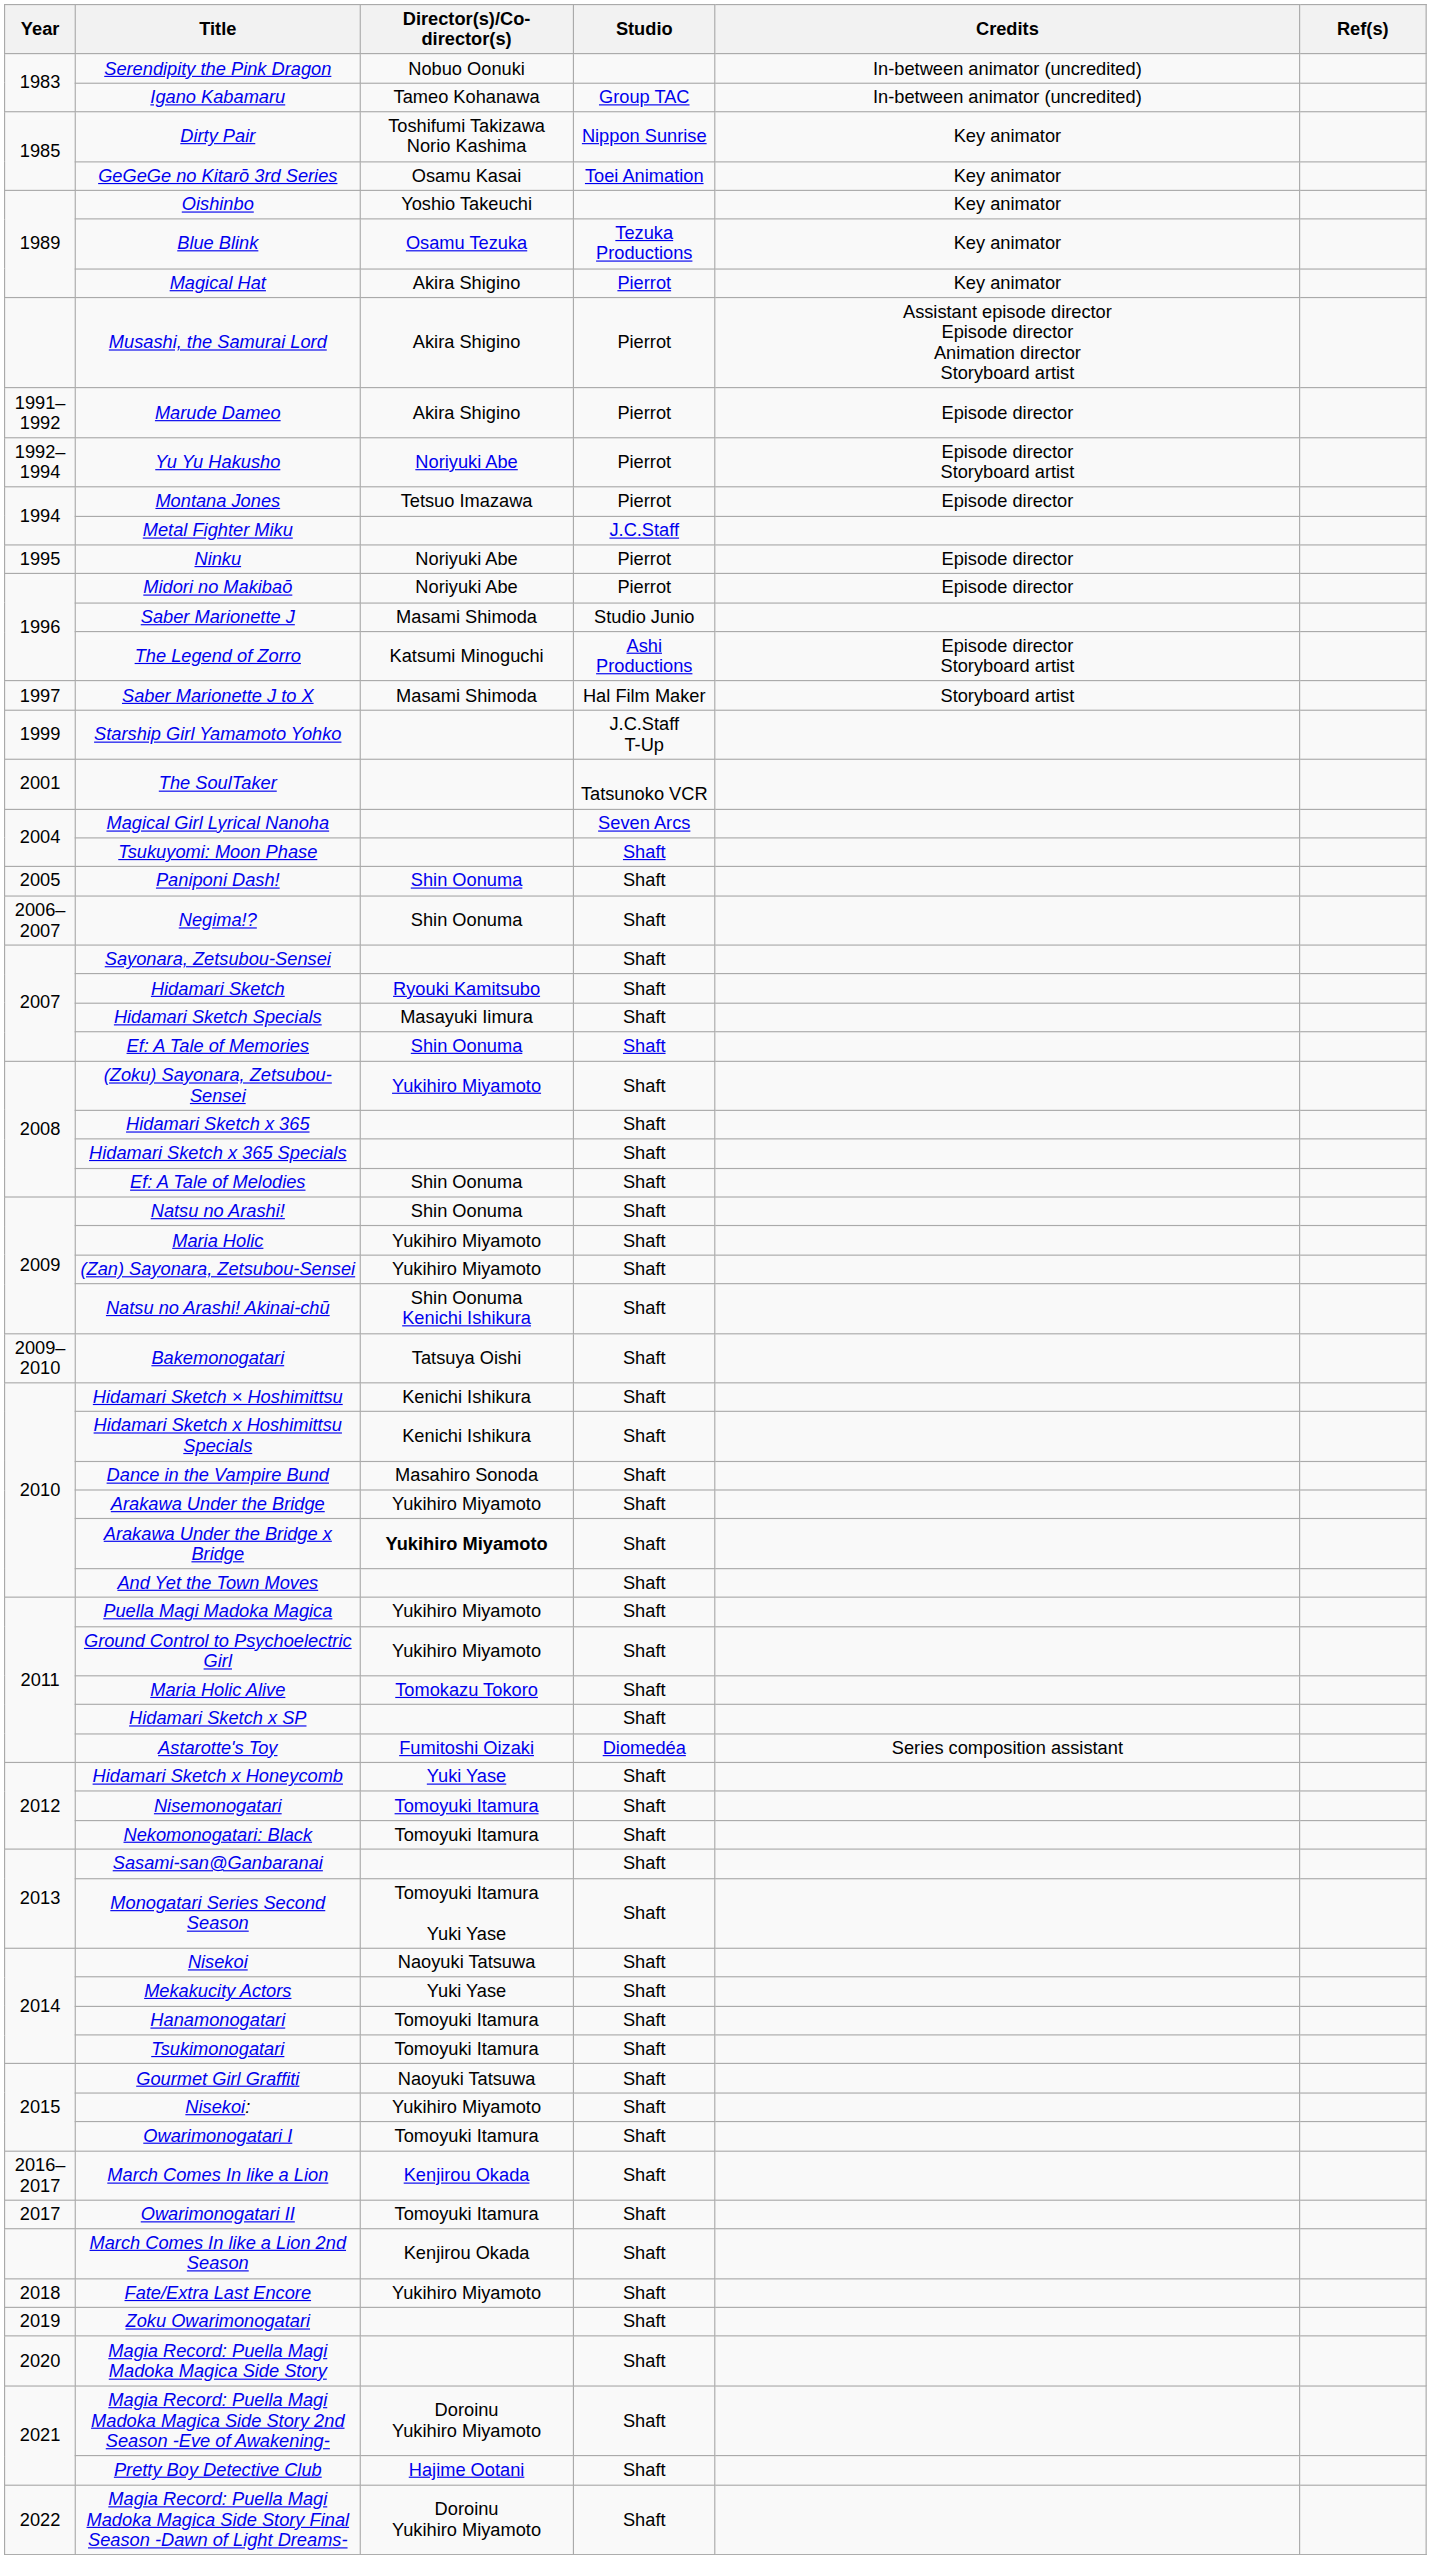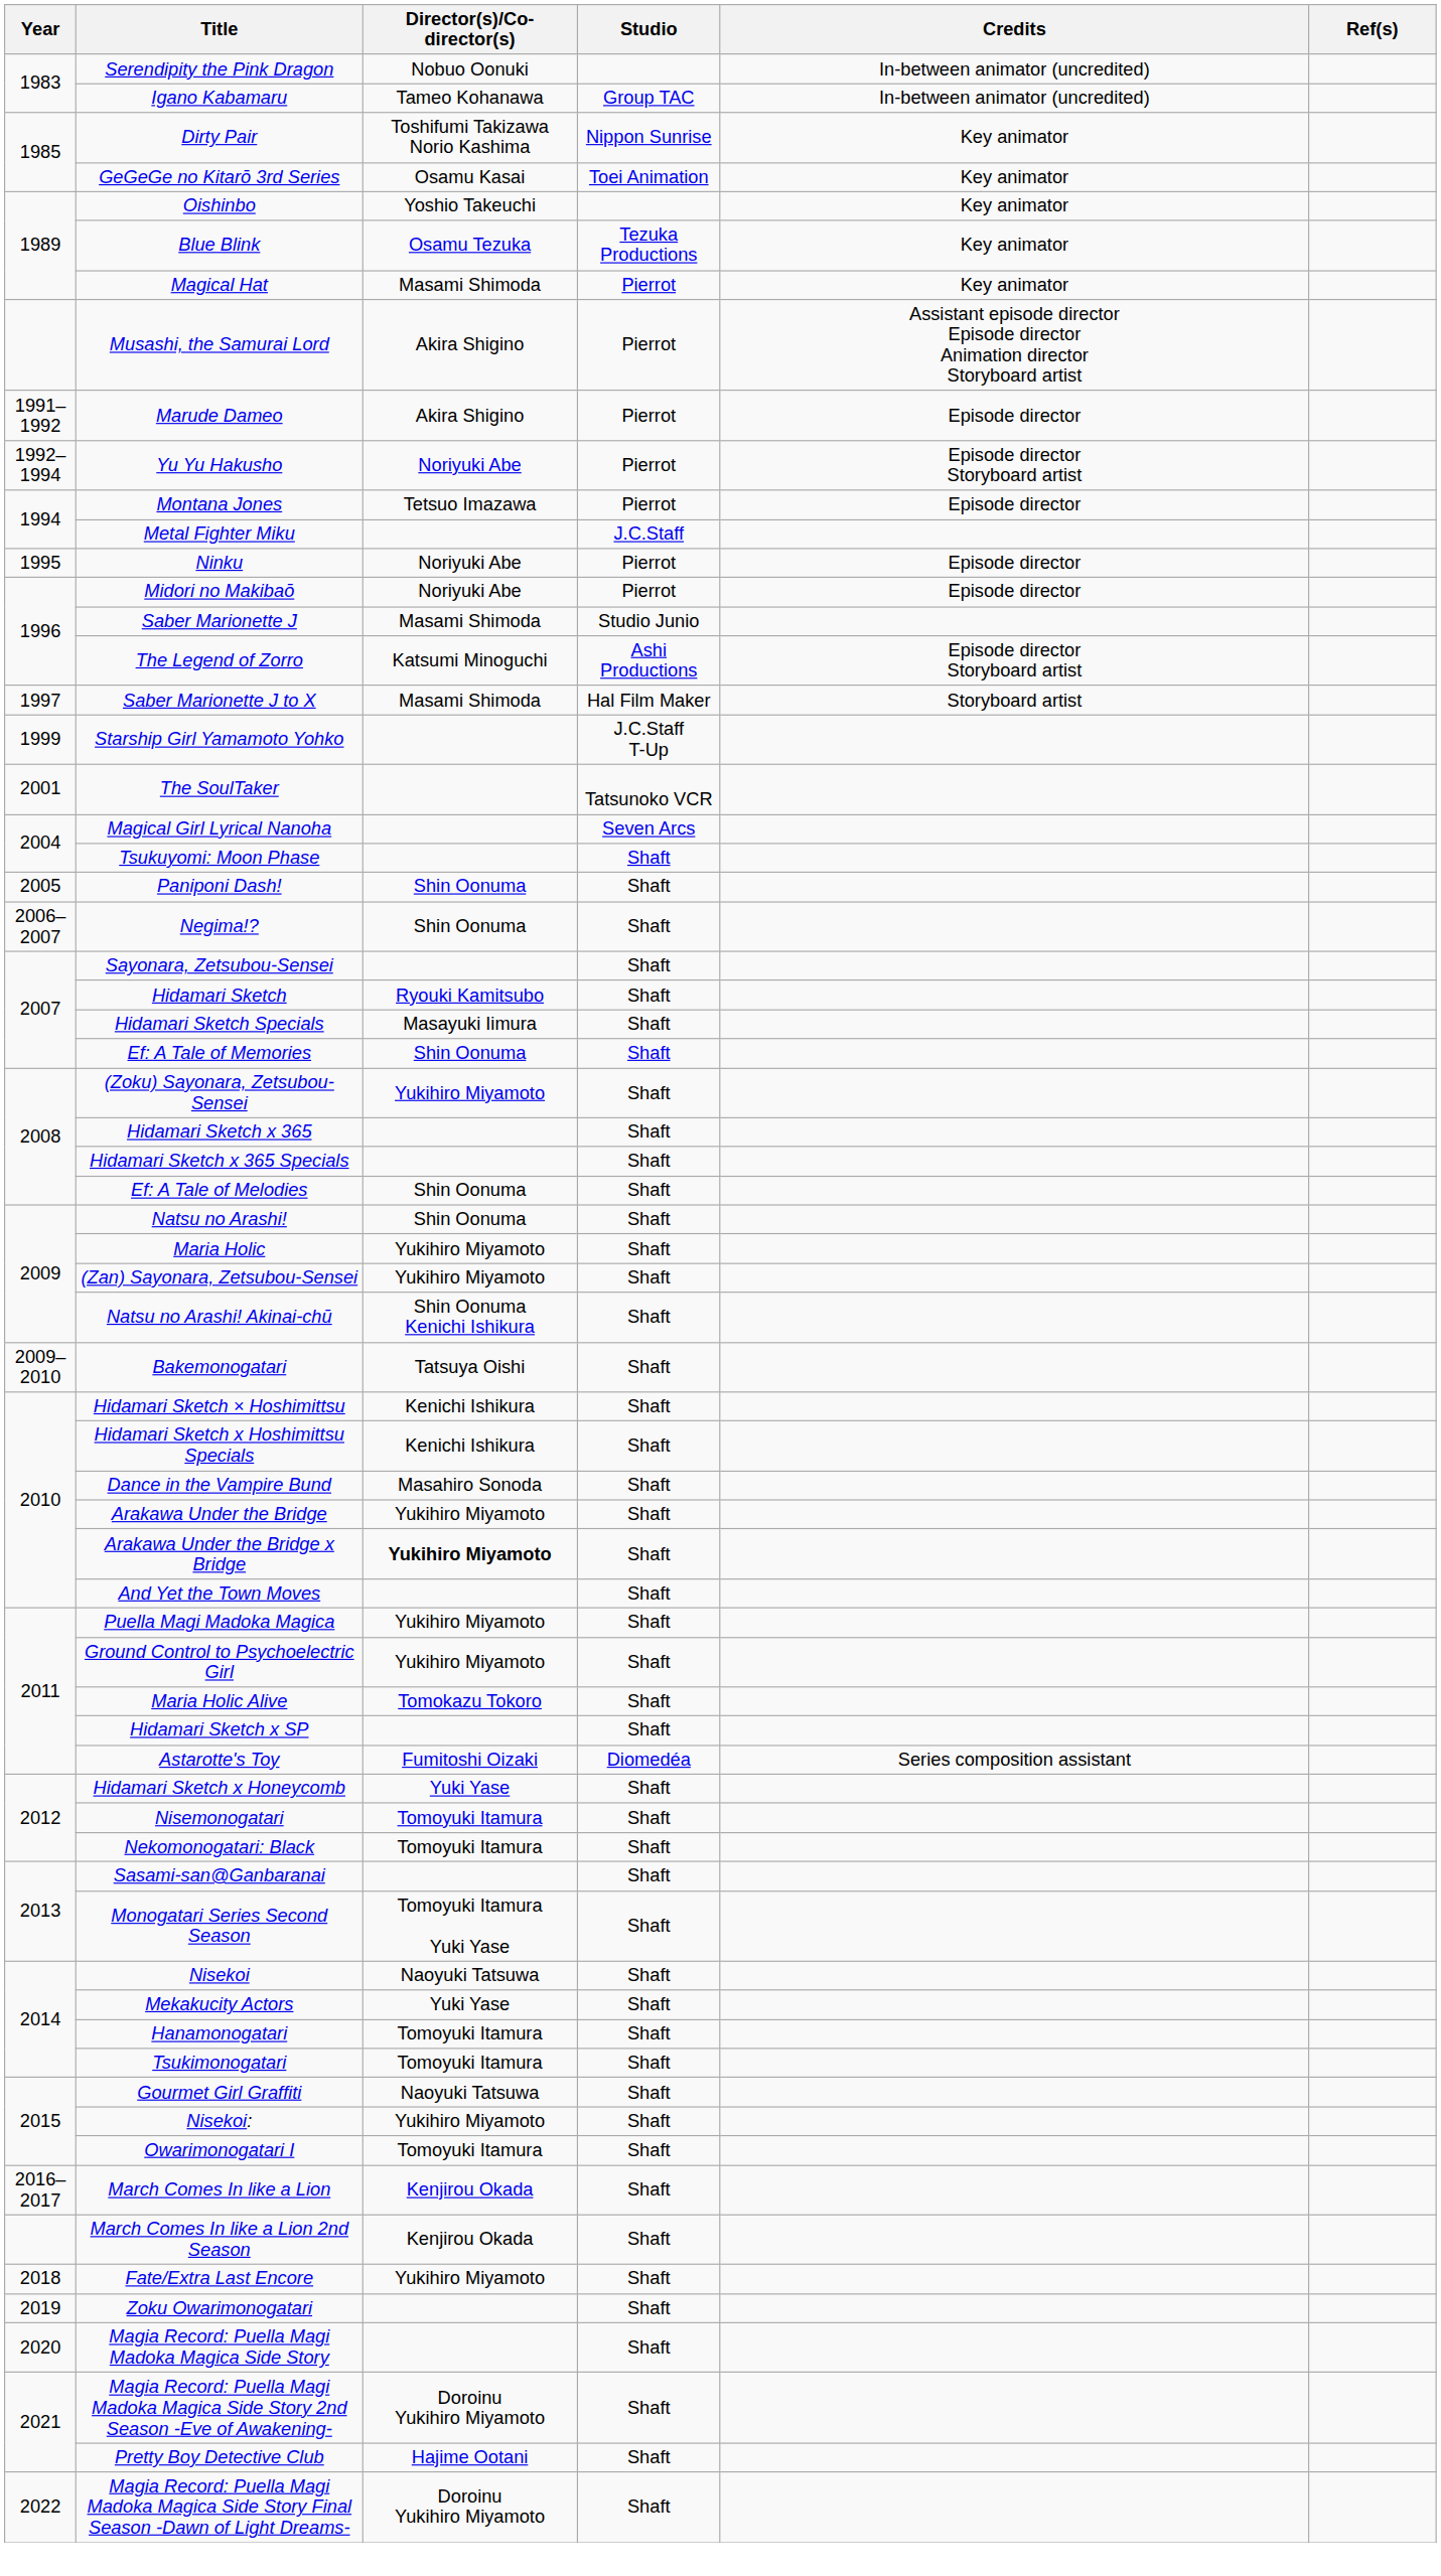Magical Hat | Director(s)/Co-director(s): Akira Shigino -> Masami Shimoda
- row: 2017 | Owarimonogatari II | Tomoyuki Itamura | Shaft
